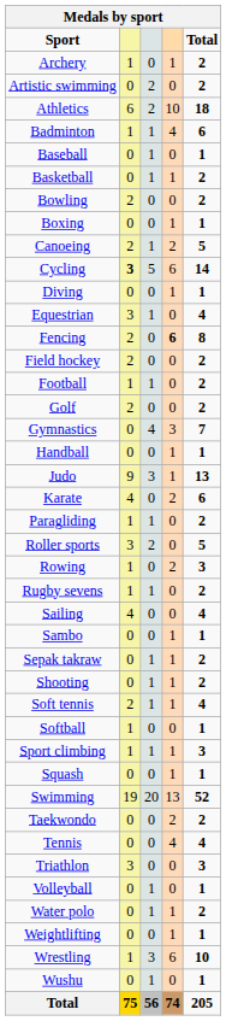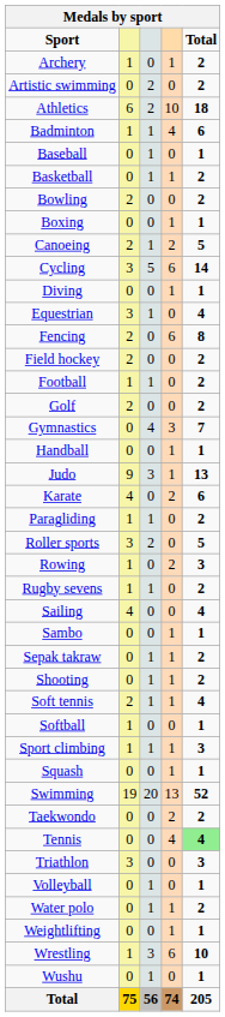Cycling | column 2: bold -> normal
Fencing | column 4: bold -> normal
Tennis | Total: no background -> lightgreen background
